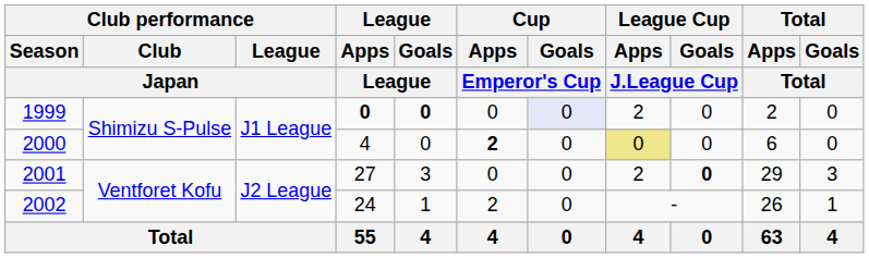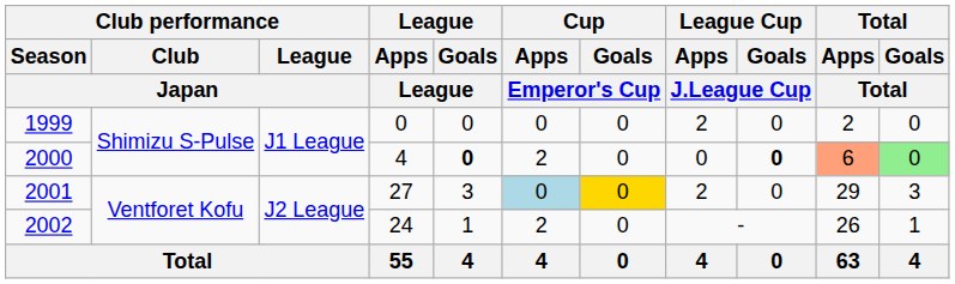1999 | League / Apps / League: bold -> normal
1999 | League / Goals / League: bold -> normal
1999 | Cup / Goals / Emperor's Cup: lavender background -> no background
2000 | League / Goals / League: normal -> bold
2000 | Cup / Apps / Emperor's Cup: bold -> normal
2000 | League Cup / Apps / J.League Cup: khaki background -> no background
2000 | League Cup / Goals / J.League Cup: normal -> bold
2000 | Total / Apps / Total: no background -> lightsalmon background
2000 | Total / Goals / Total: no background -> lightgreen background
2001 | Cup / Apps / Emperor's Cup: no background -> lightblue background
2001 | Cup / Goals / Emperor's Cup: no background -> gold background
2001 | League Cup / Goals / J.League Cup: bold -> normal
